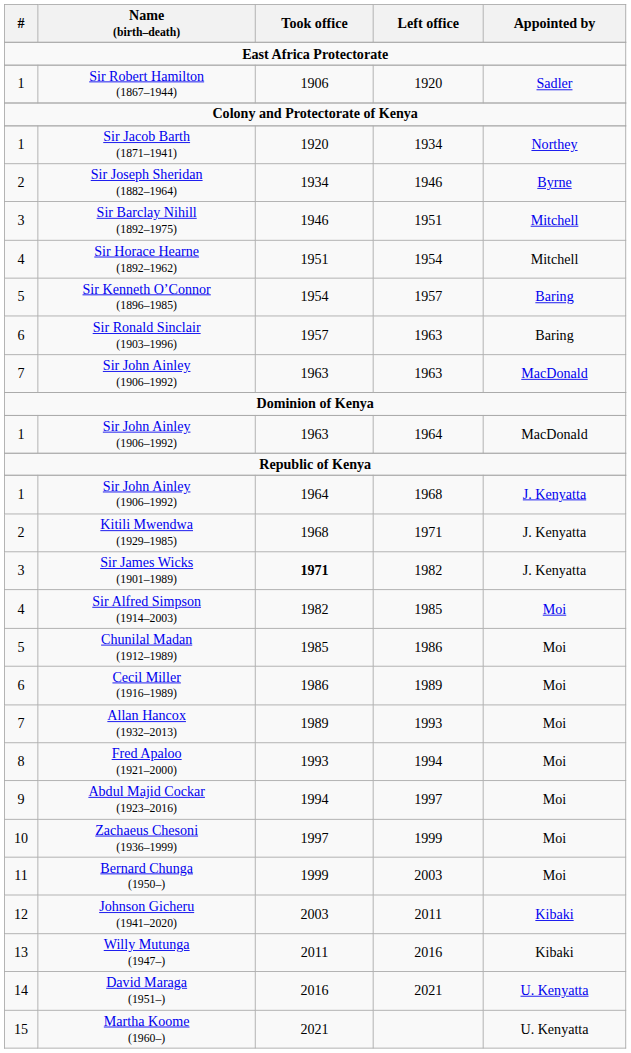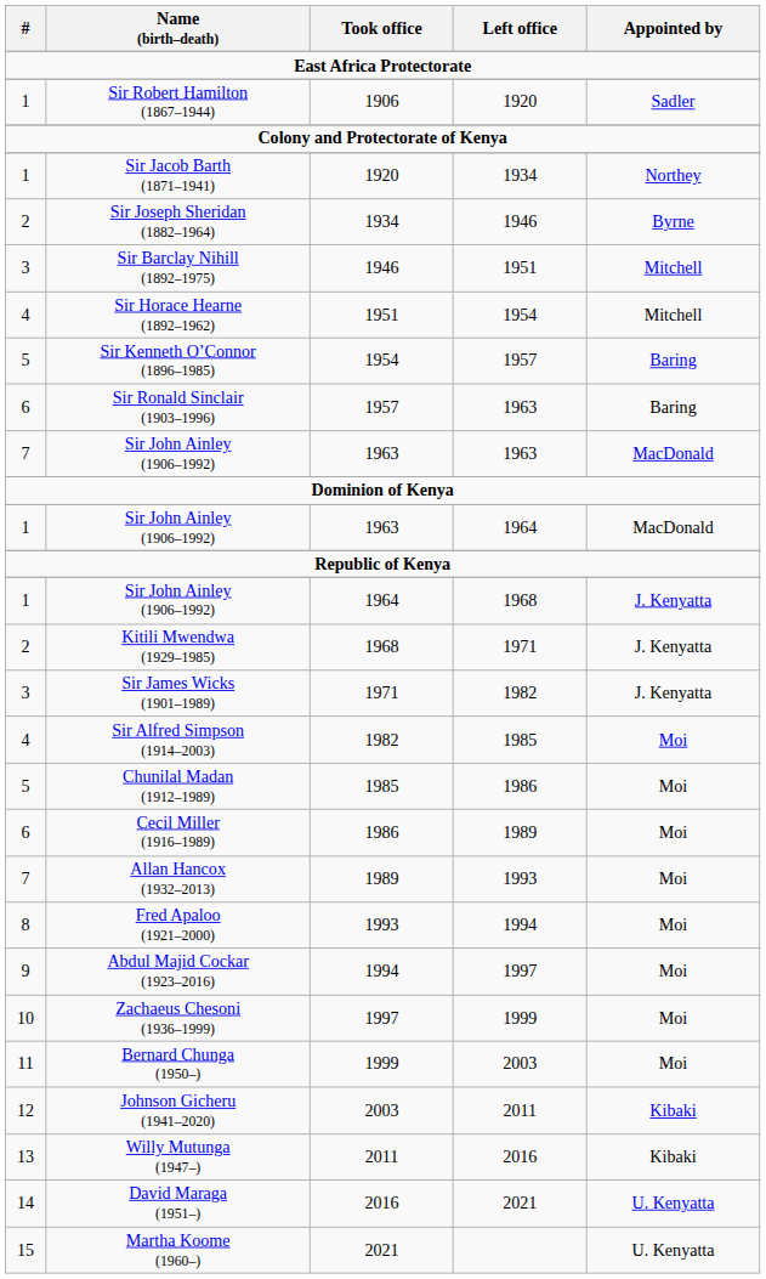Sir James Wicks (1901–1989) | Took office: bold -> normal
